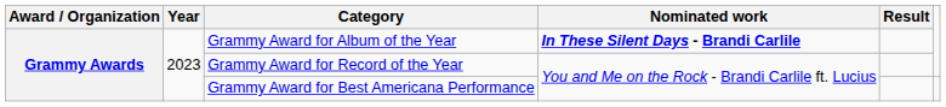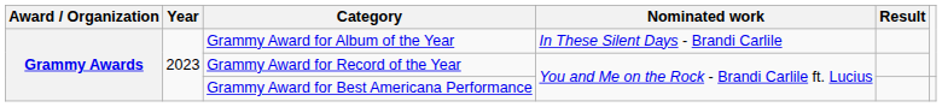Grammy Award for Album of the Year | Nominated work: bold -> normal
